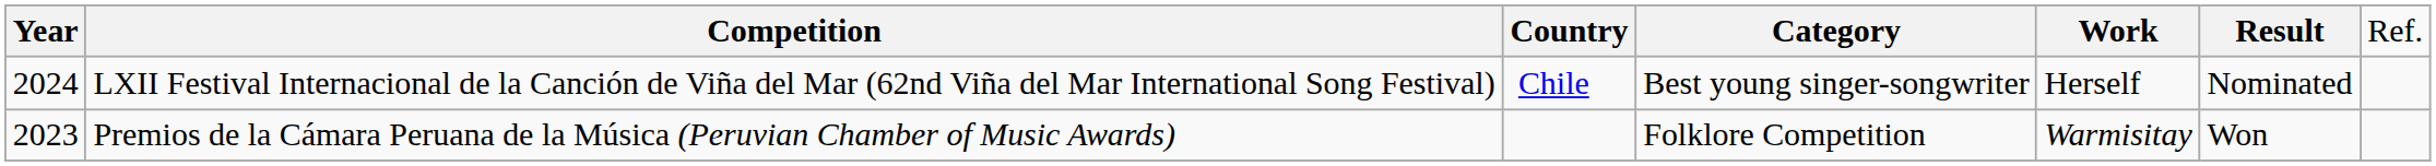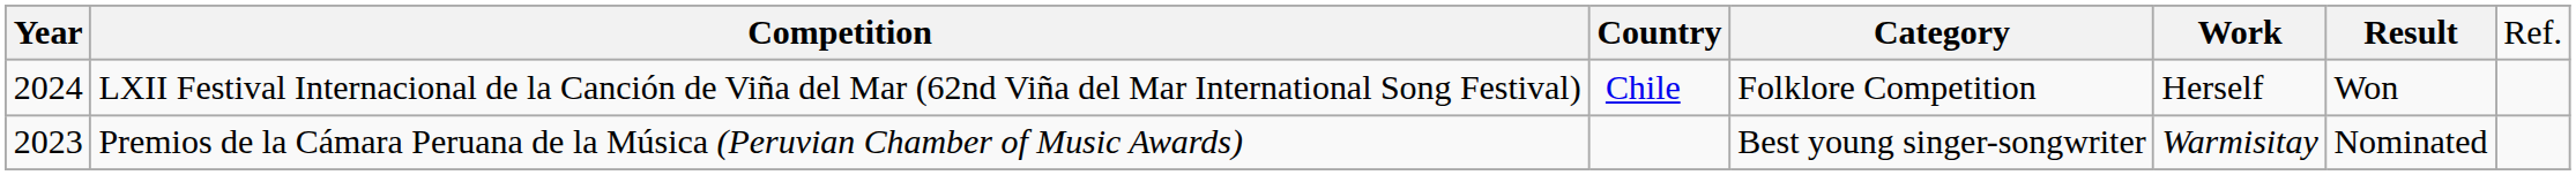row 2 | column 4: Best young singer-songwriter -> Folklore Competition
row 2 | column 6: Nominated -> Won
row 3 | column 4: Folklore Competition -> Best young singer-songwriter
row 3 | column 6: Won -> Nominated
